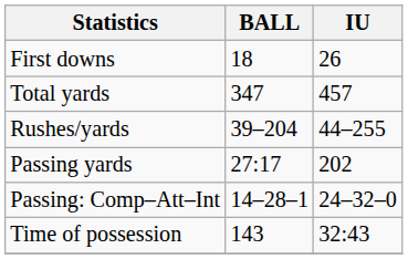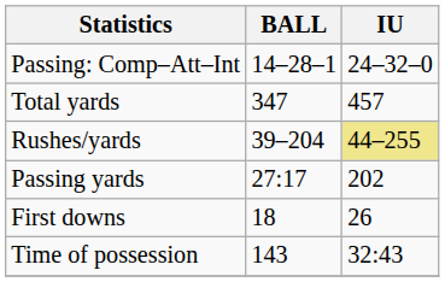rows swapped: First downs <-> Passing: Comp–Att–Int
Rushes/yards | IU: no background -> khaki background
